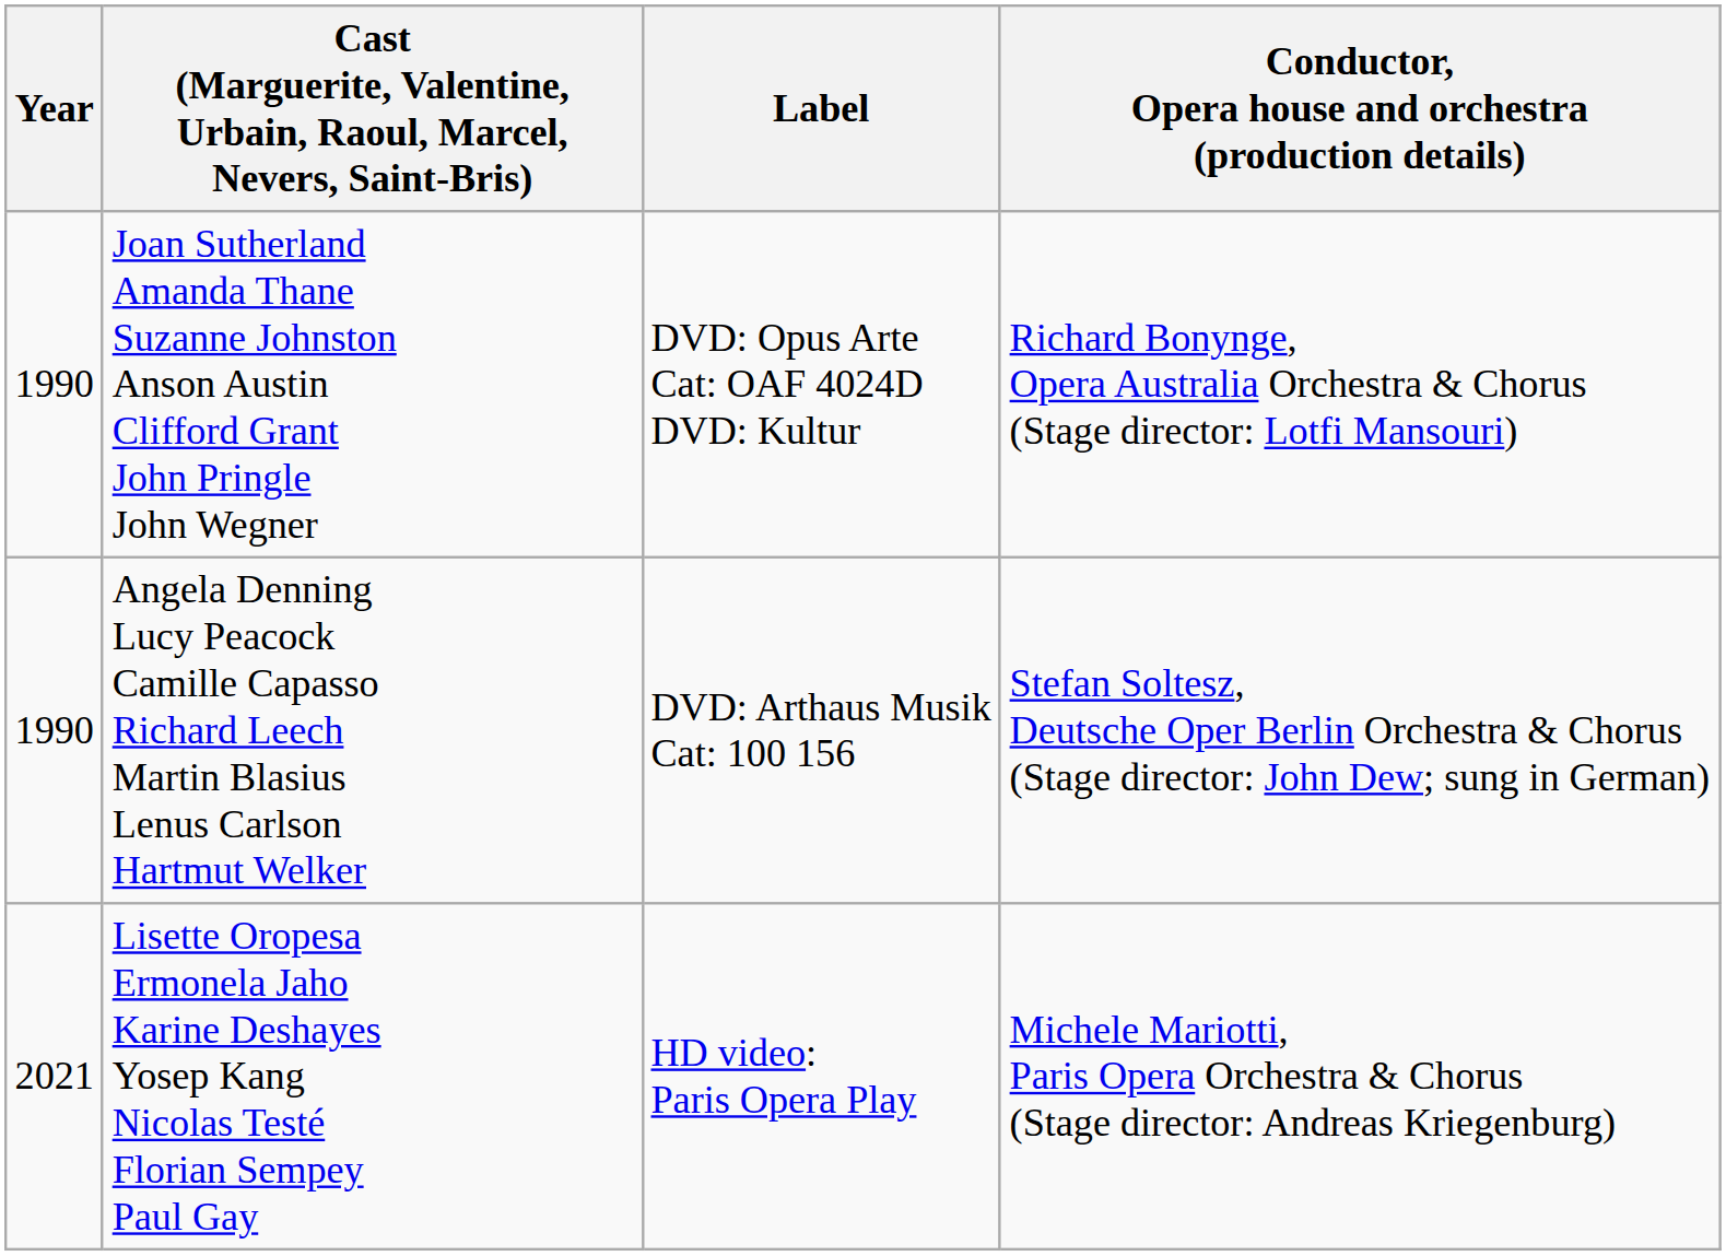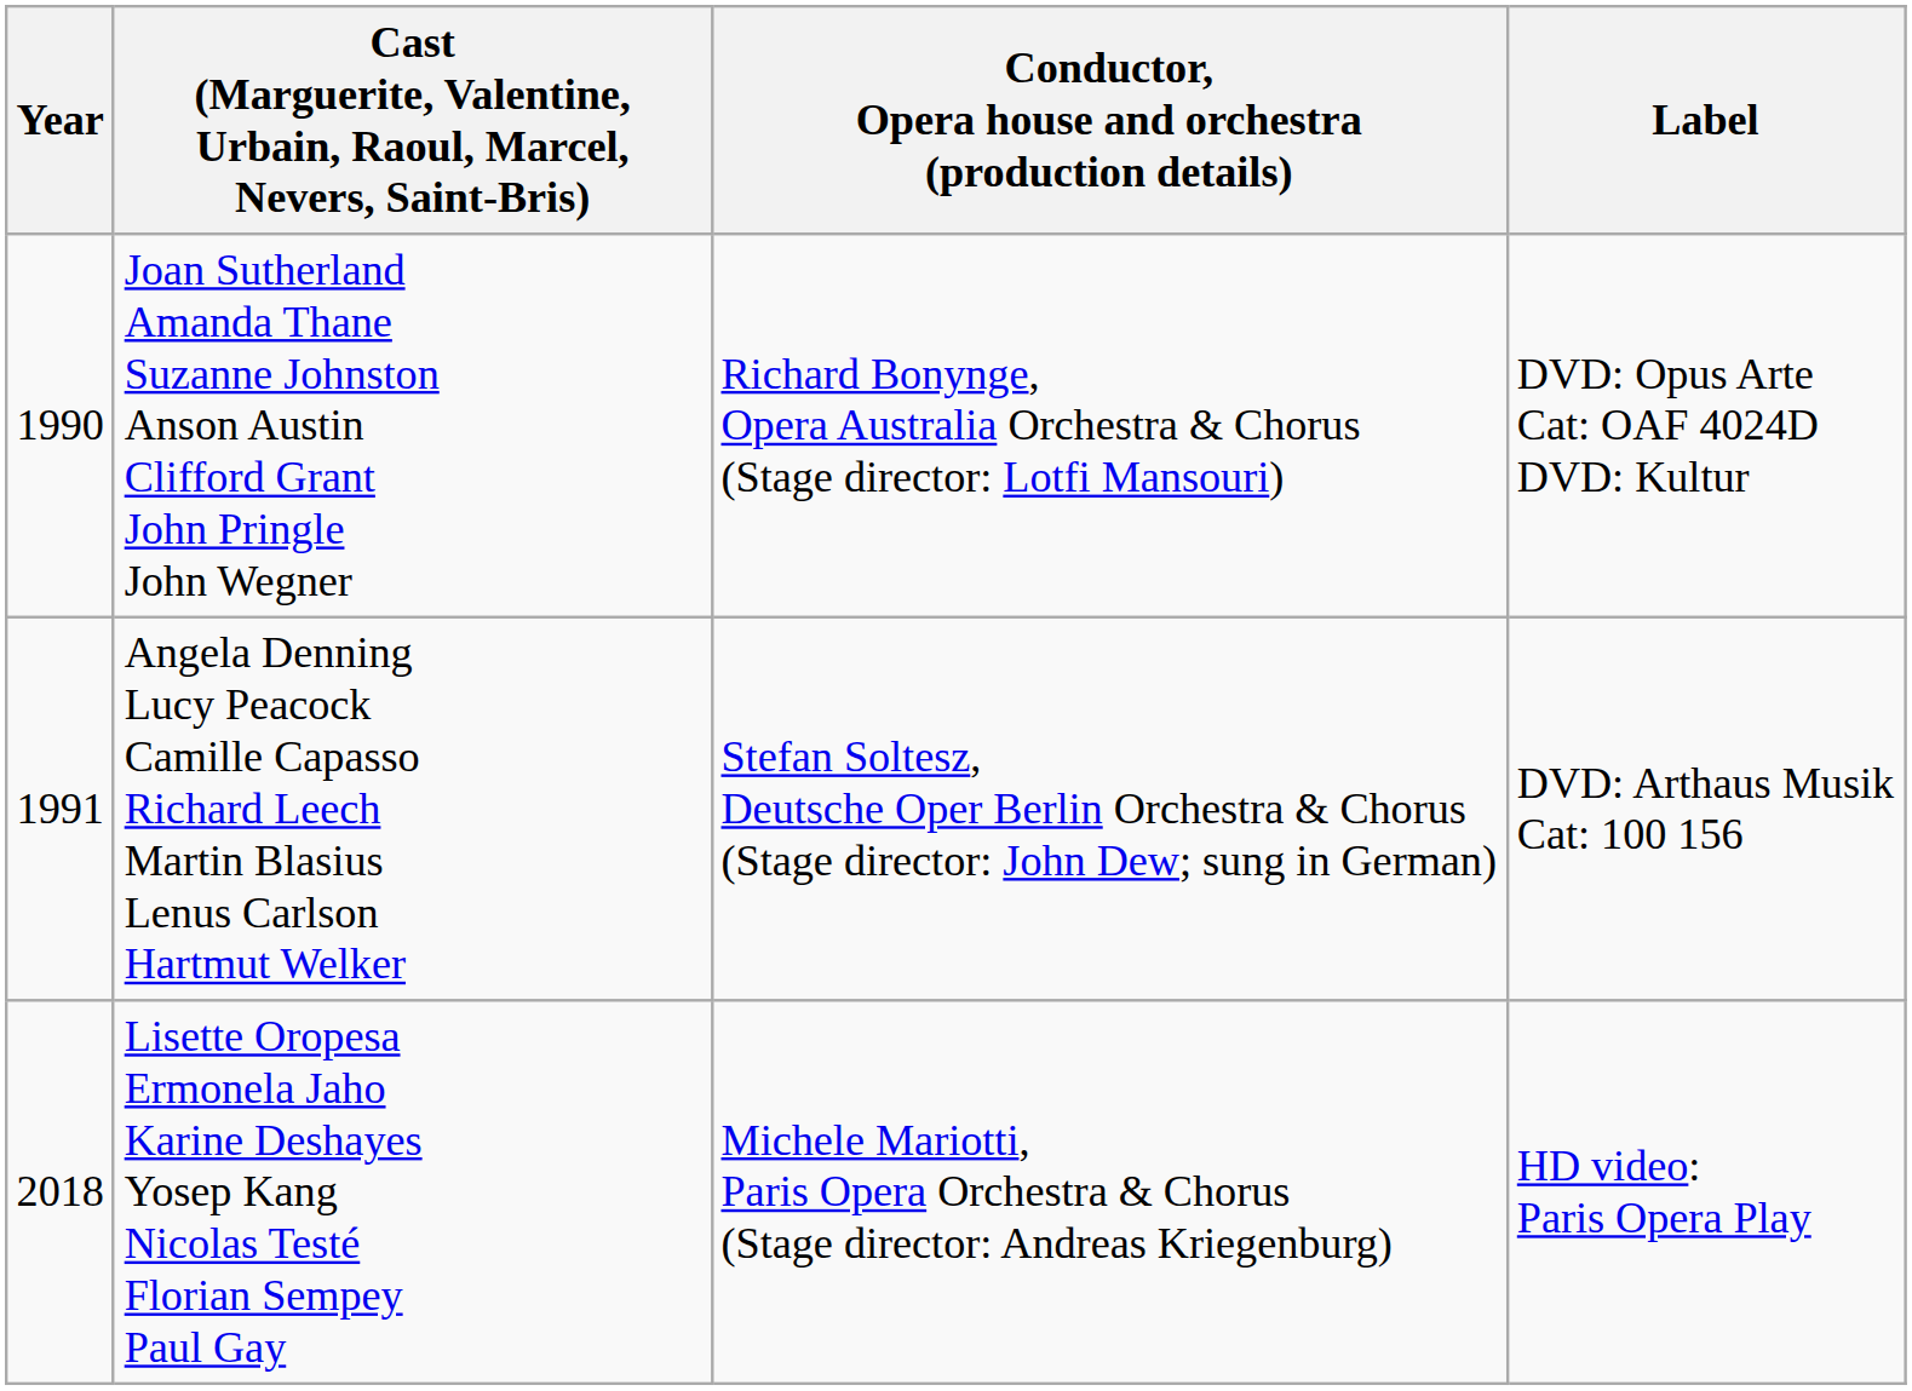columns swapped: Conductor, Opera house and orchestra (production details) <-> Label
row 3 | Year: 1990 -> 1991
row 4 | Year: 2021 -> 2018
